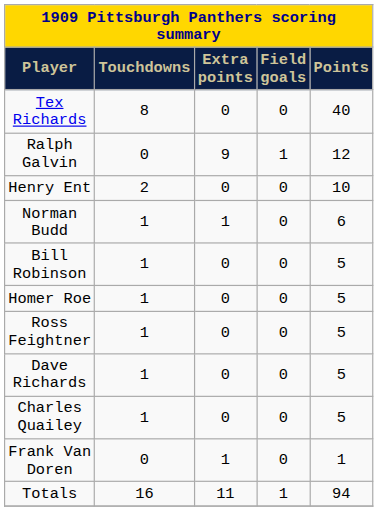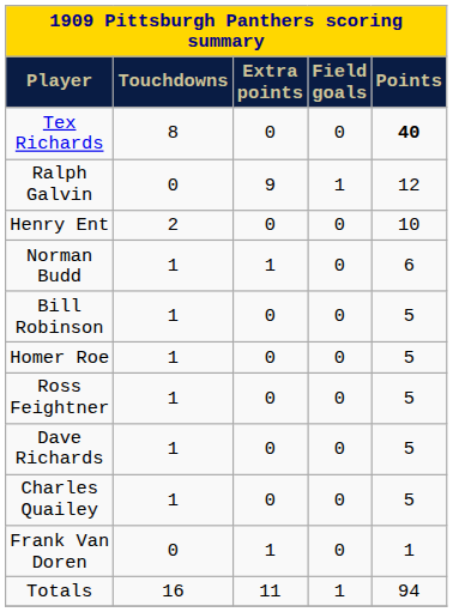Tex Richards | Points: normal -> bold
